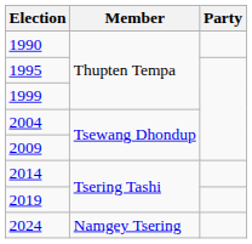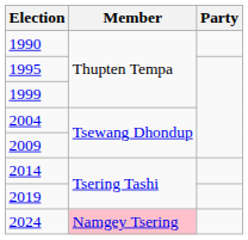2024 | Member: no background -> pink background
